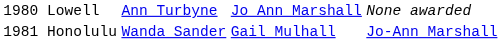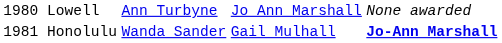1981 Honolulu | column 4: normal -> bold
